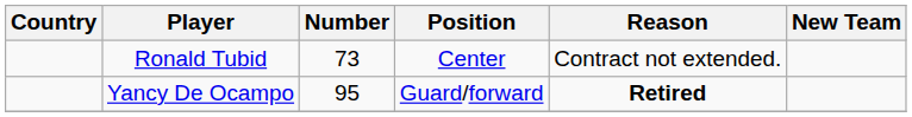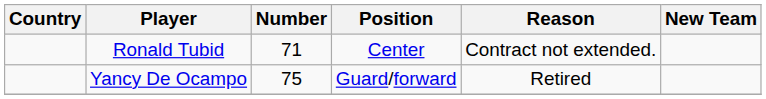Ronald Tubid | Number: 73 -> 71
Yancy De Ocampo | Number: 95 -> 75
Yancy De Ocampo | Reason: bold -> normal
